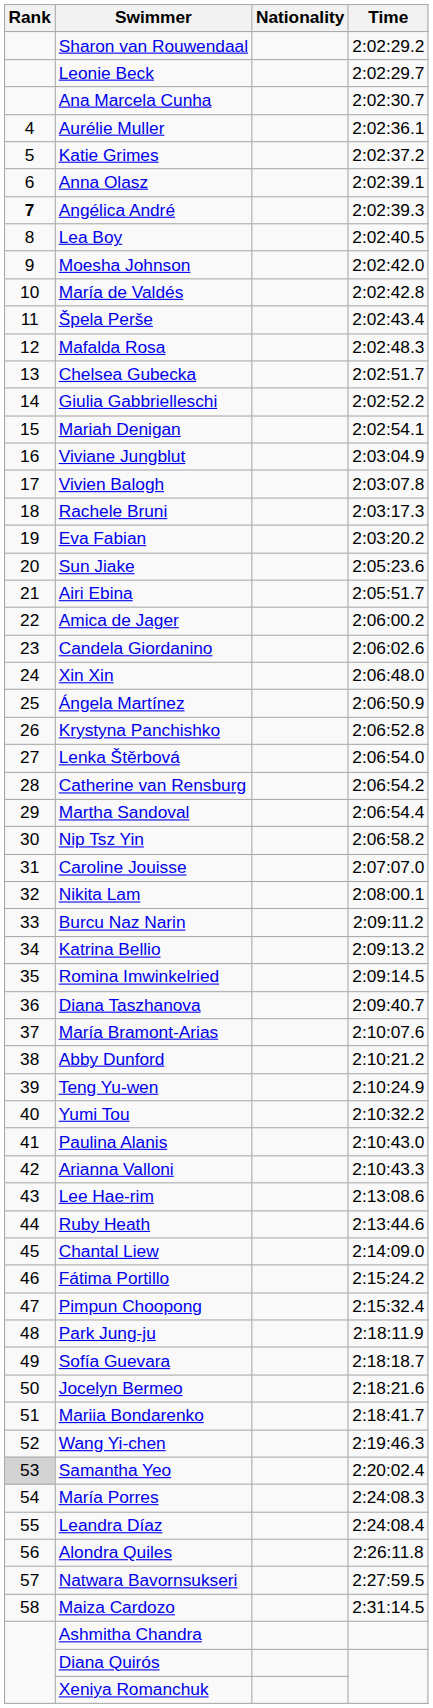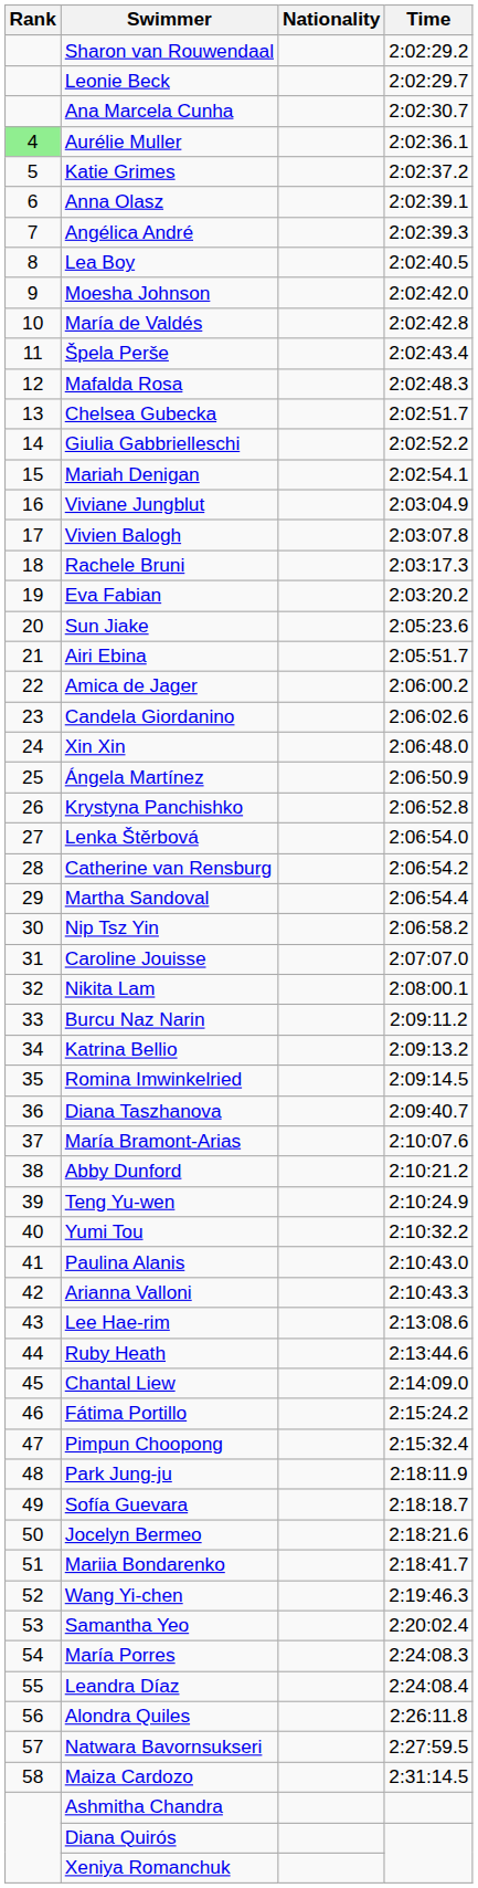Aurélie Muller | Rank: no background -> lightgreen background
Angélica André | Rank: bold -> normal
Samantha Yeo | Rank: lightgrey background -> no background
